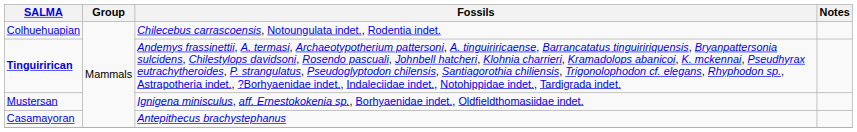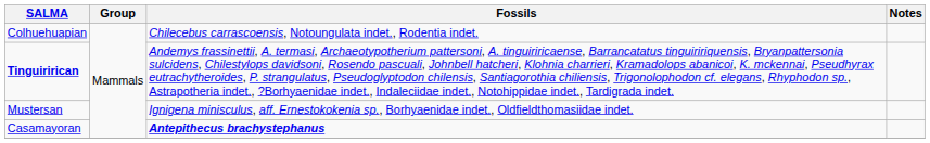Casamayoran | Fossils: normal -> bold
